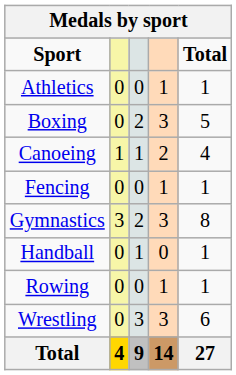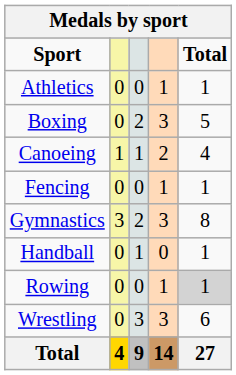Rowing | Total: no background -> lightgrey background
